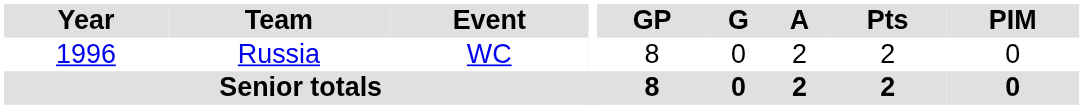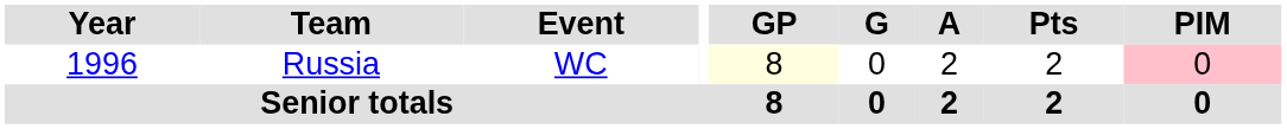Russia | GP: no background -> lightyellow background
Russia | PIM: no background -> pink background
